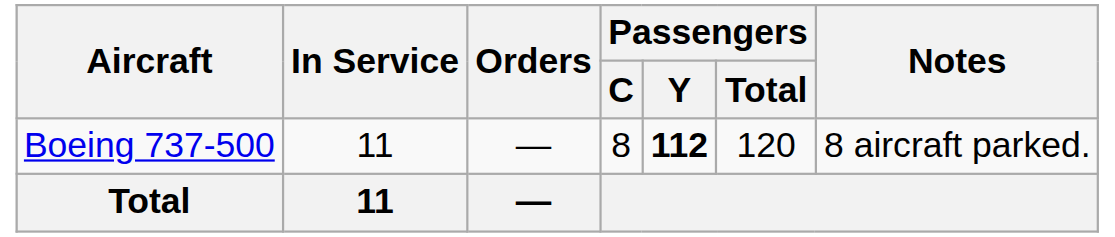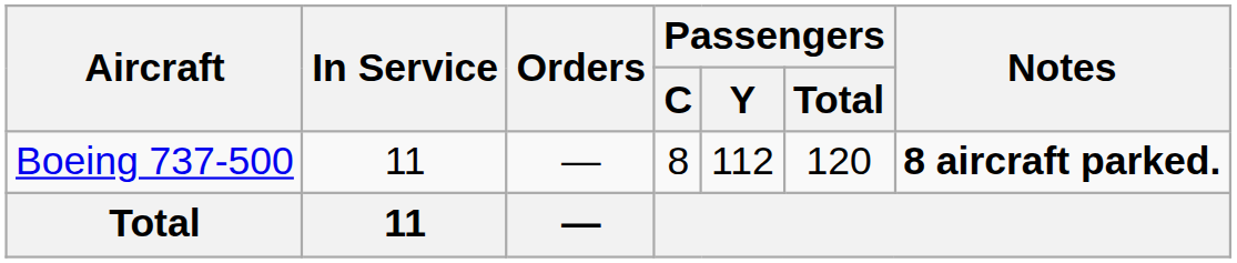Boeing 737-500 | Passengers / Y: bold -> normal
Boeing 737-500 | Notes: normal -> bold
